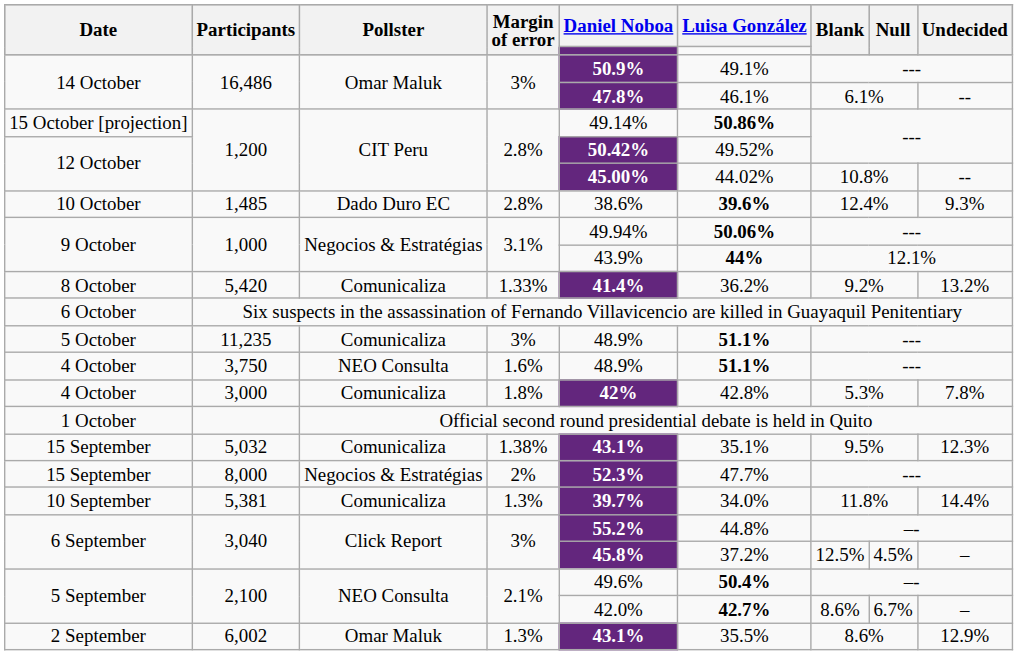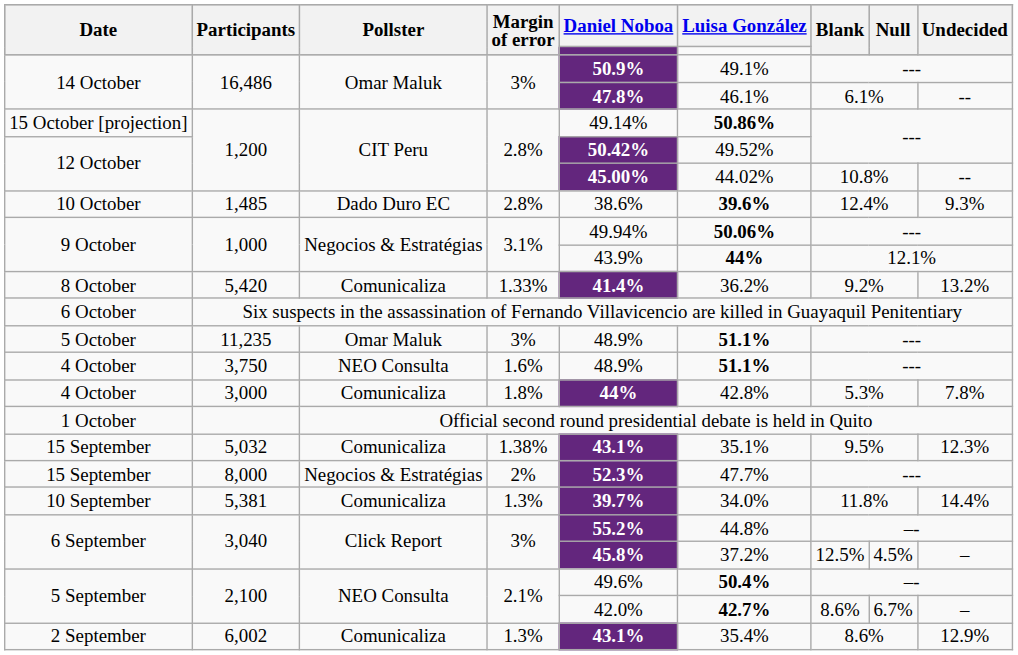11,235 | Pollster: Comunicaliza -> Omar Maluk
3,000 | Daniel Noboa: 42% -> 44%
6,002 | Pollster: Omar Maluk -> Comunicaliza
6,002 | Luisa González: 35.5% -> 35.4%
